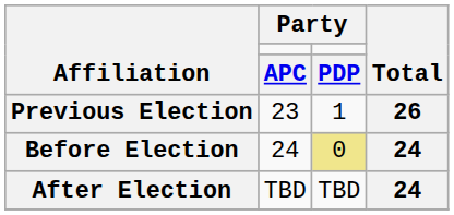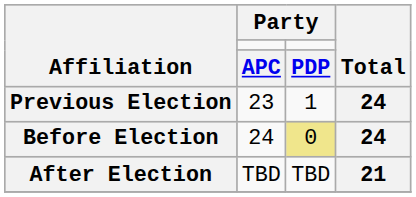Previous Election | Total: 26 -> 24
After Election | Total: 24 -> 21
